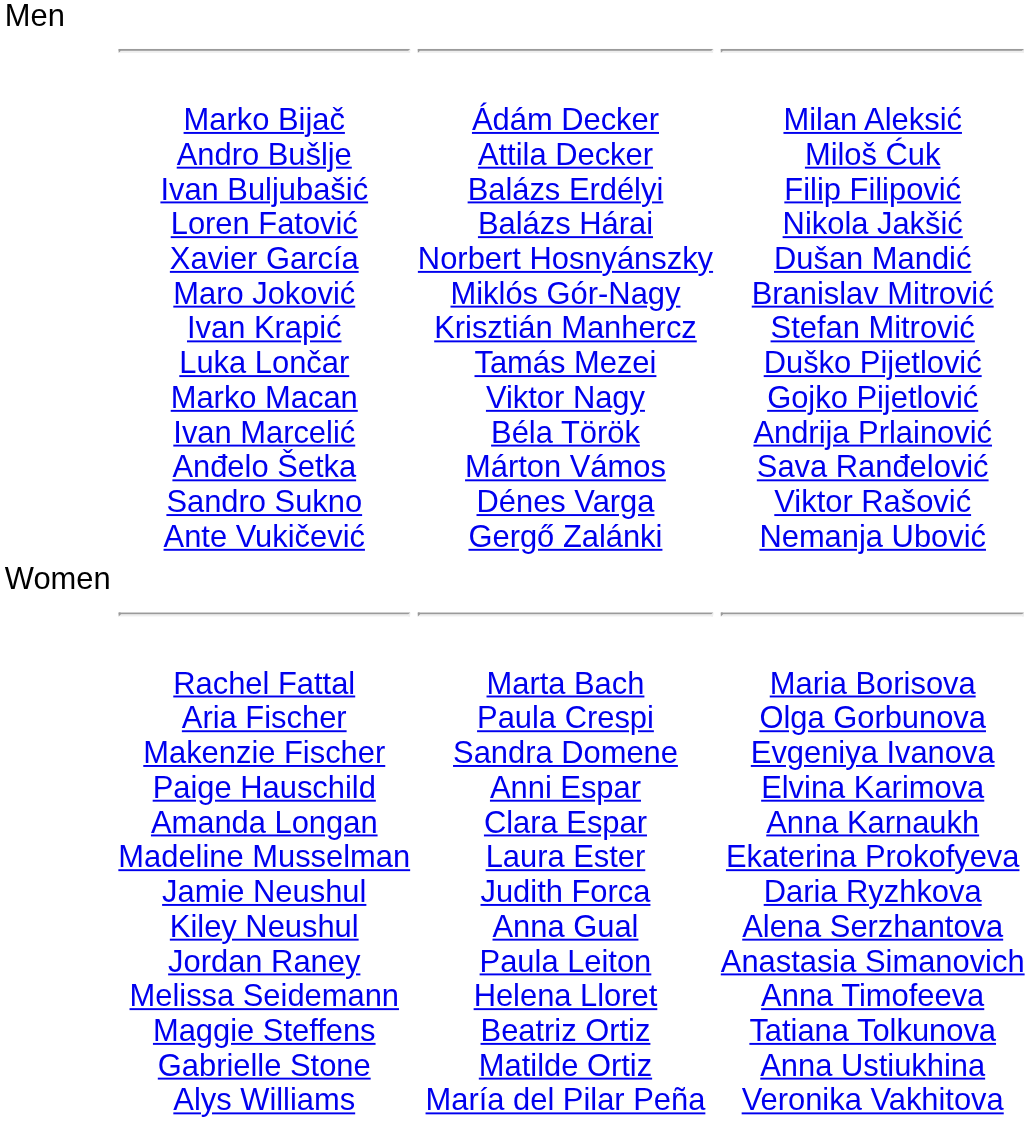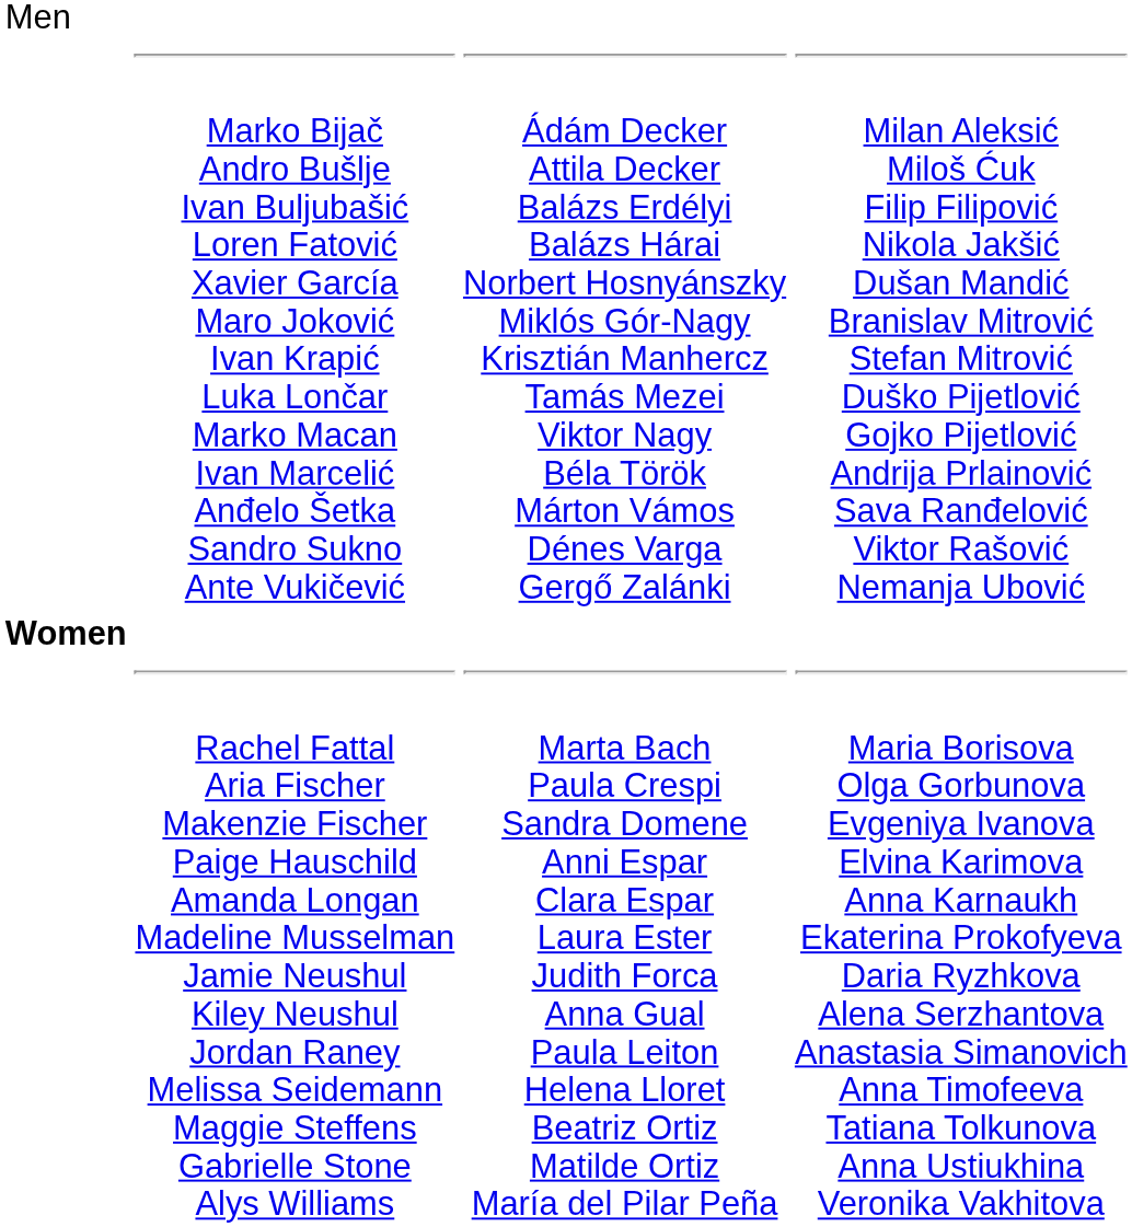Women | column 1: normal -> bold
